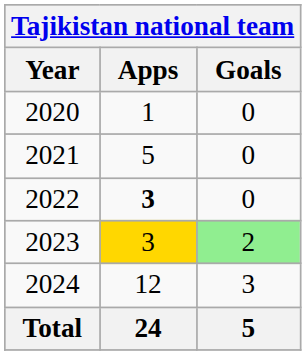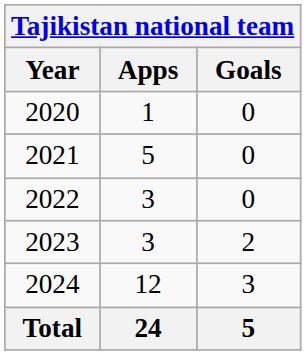2022 | Apps: bold -> normal
2023 | Apps: gold background -> no background
2023 | Goals: lightgreen background -> no background
